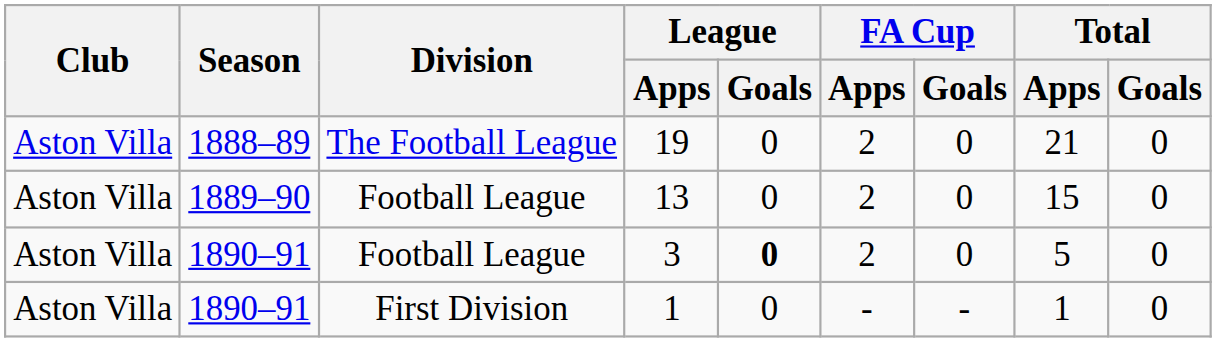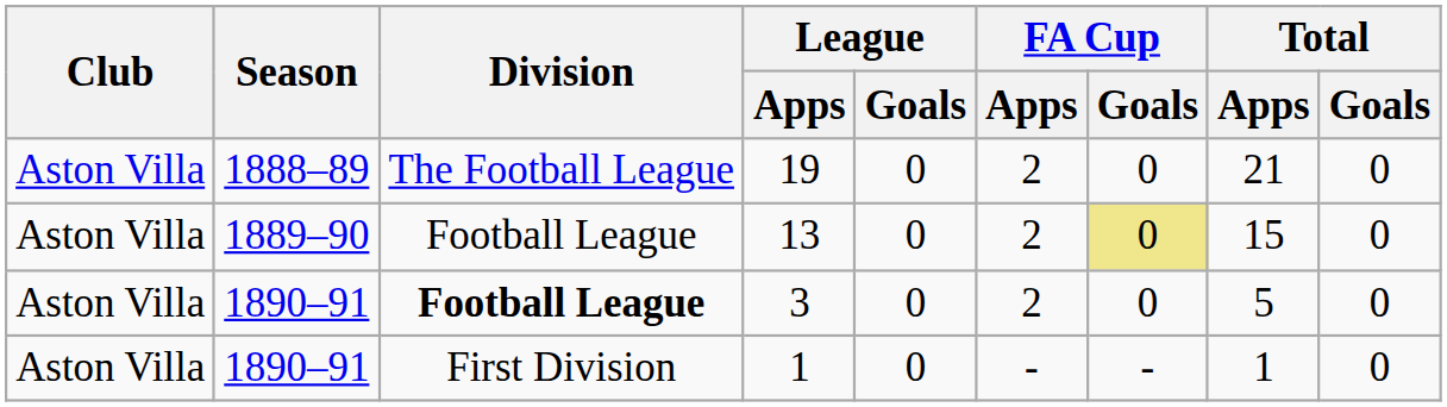13 | FA Cup / Goals: no background -> khaki background
3 | Division: normal -> bold
3 | League / Goals: bold -> normal
